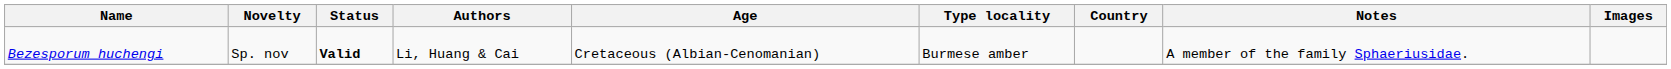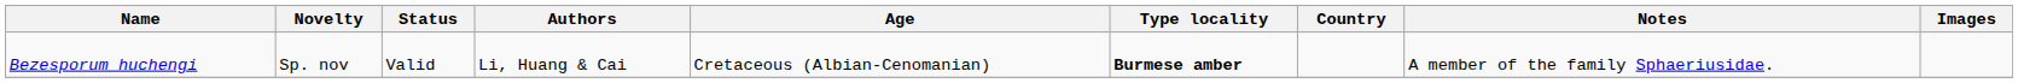Bezesporum huchengi | Status: bold -> normal
Bezesporum huchengi | Type locality: normal -> bold
